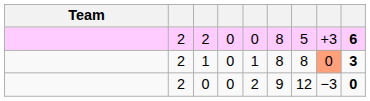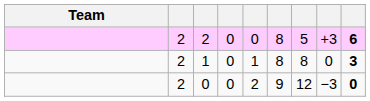row 3 | column 8: lightsalmon background -> no background
